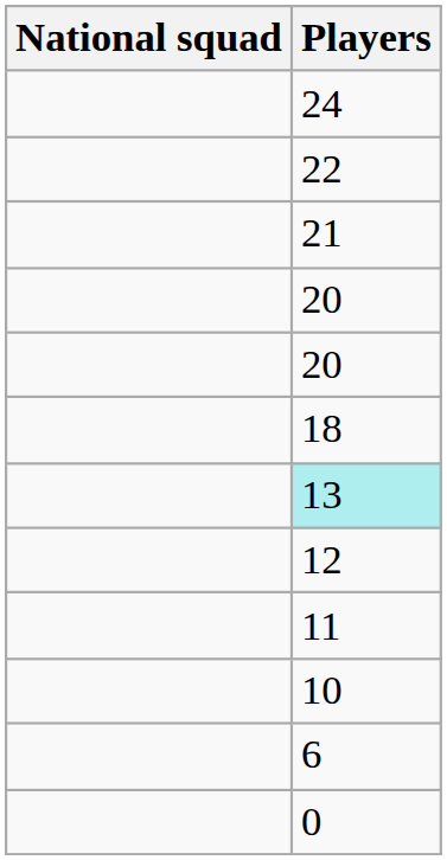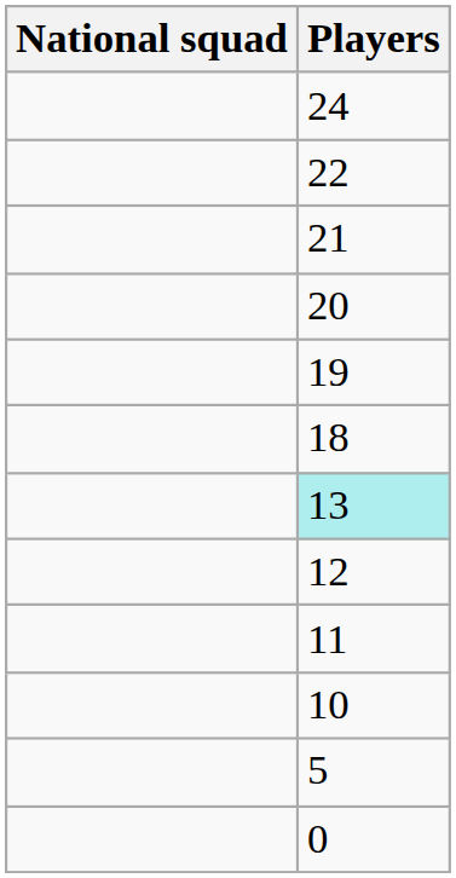row 6 | Players: 20 -> 19
row 12 | Players: 6 -> 5
